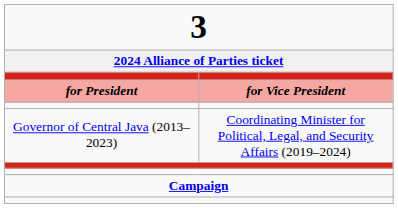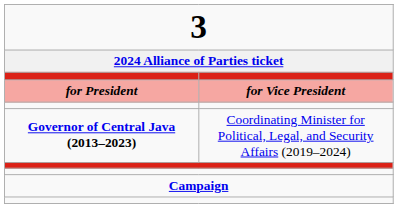row 6 | column 1: normal -> bold
